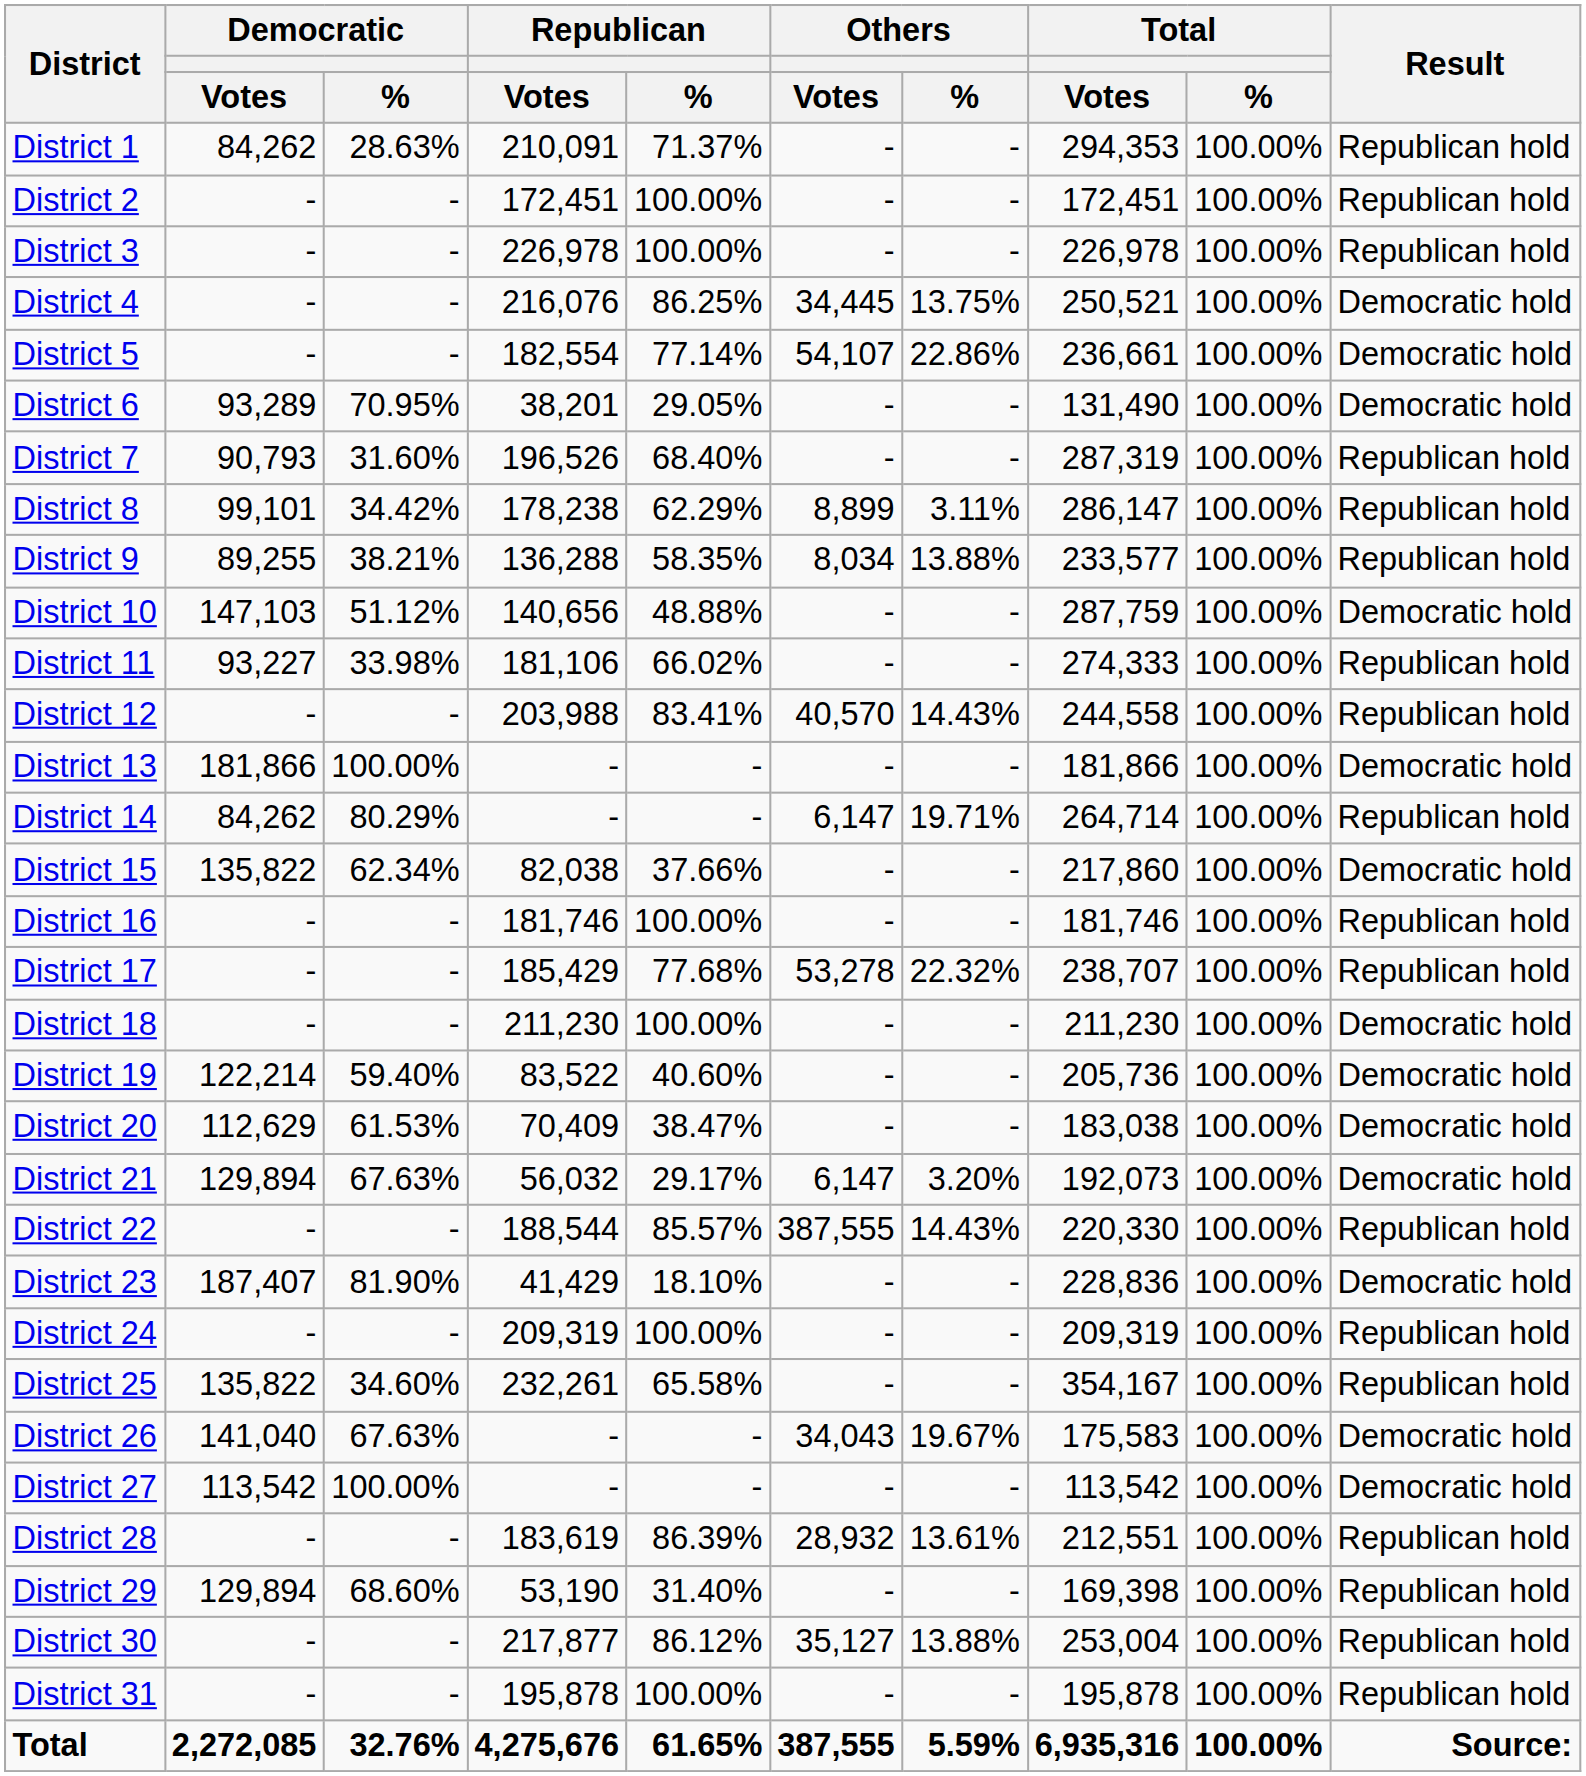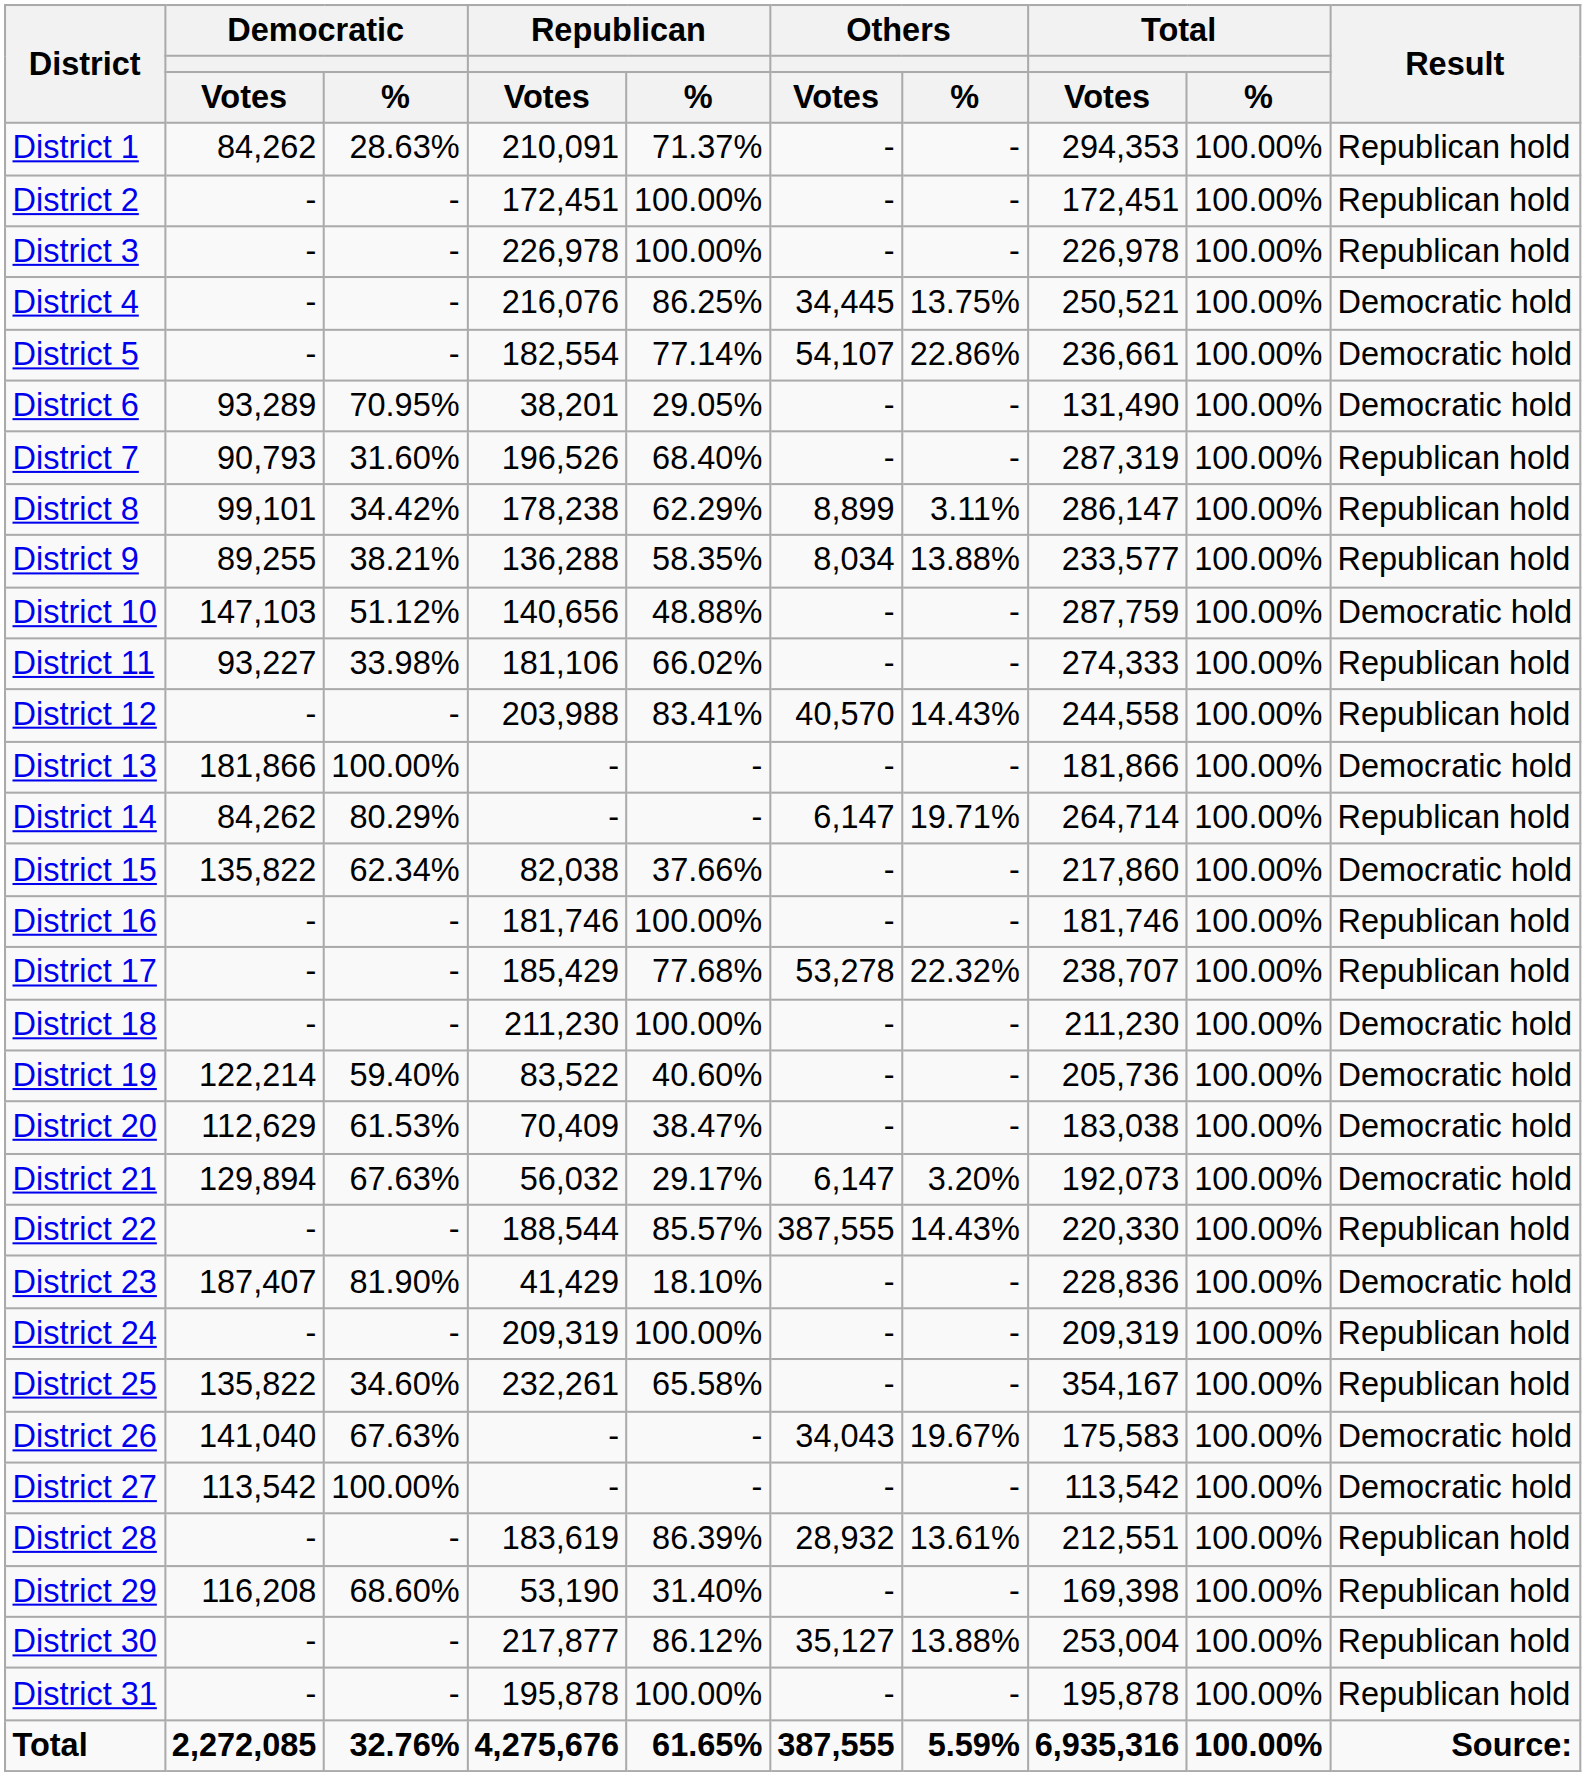District 29 | Democratic / Votes: 129,894 -> 116,208
